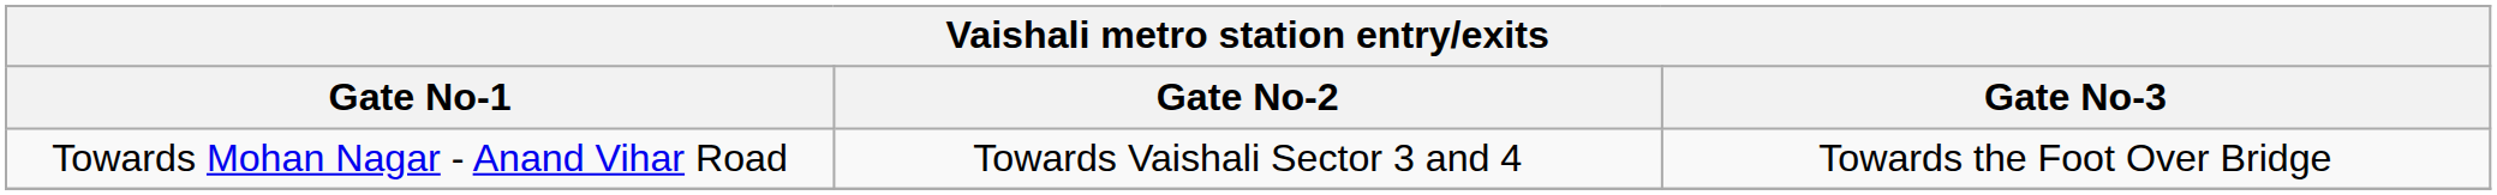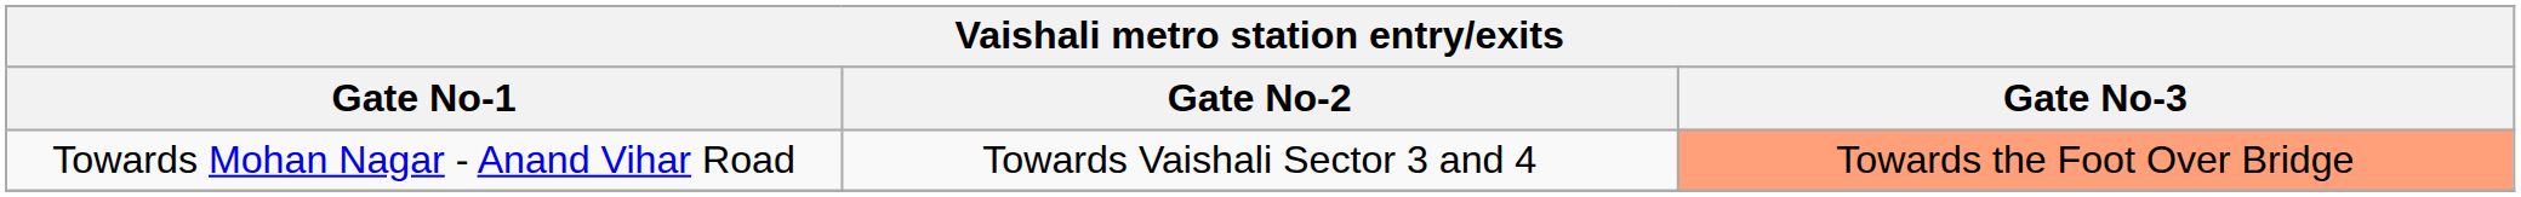Towards Mohan Nagar - Anand Vihar Road | Gate No-3: no background -> lightsalmon background
